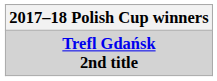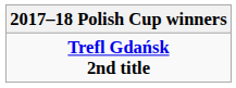row 2 | column 1: lightgrey background -> no background
